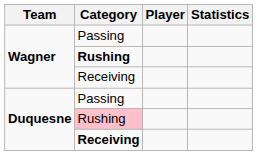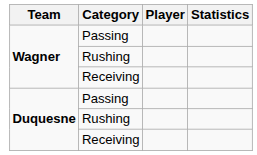Wagner / Rushing | Category: bold -> normal
Duquesne / Rushing | Category: pink background -> no background
Duquesne / Receiving | Category: bold -> normal
